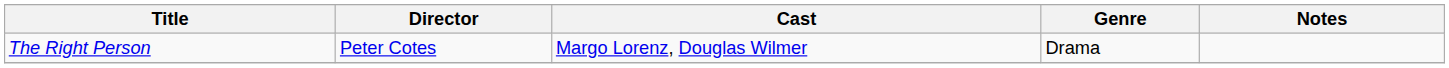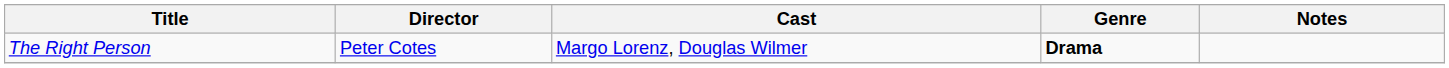The Right Person | Genre: normal -> bold
